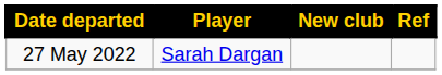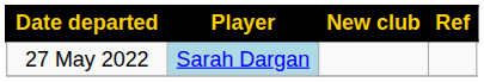27 May 2022 | Player: no background -> lightblue background
